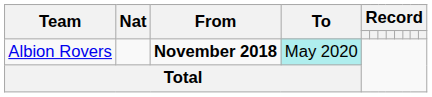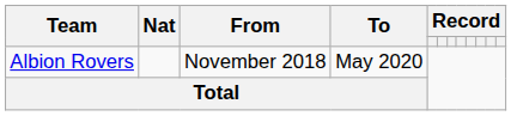Albion Rovers | From: bold -> normal
Albion Rovers | To: paleturquoise background -> no background
